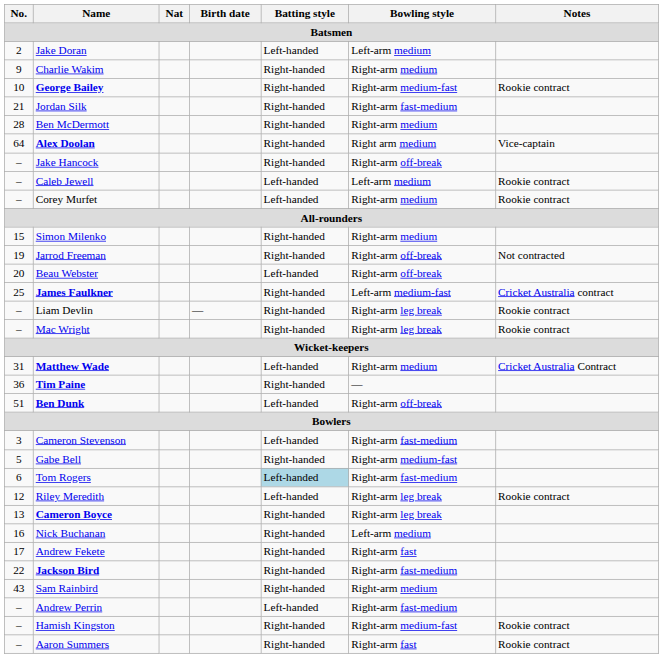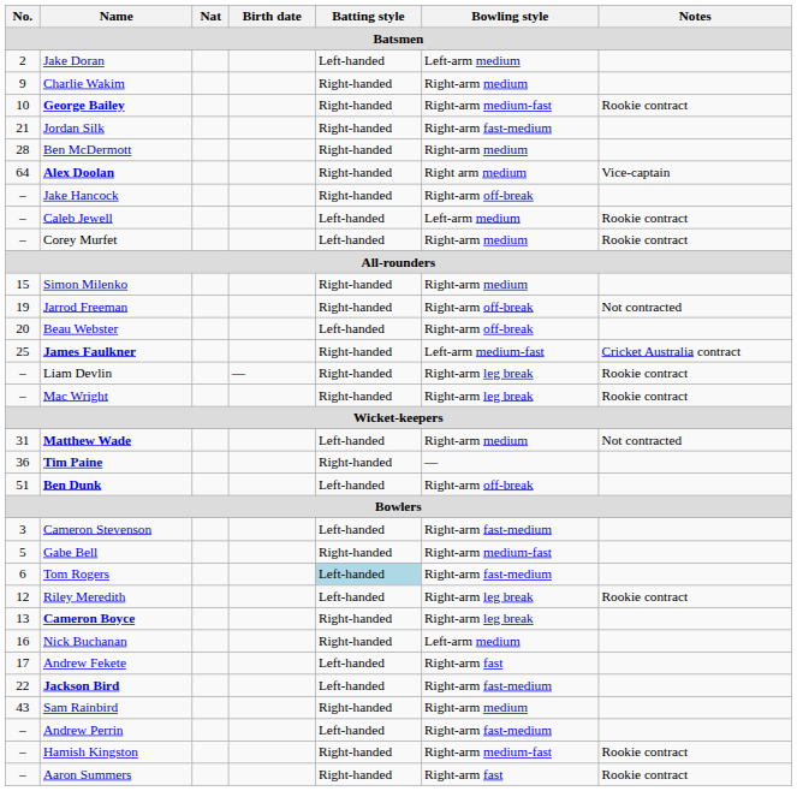Matthew Wade | Notes: Cricket Australia Contract -> Not contracted
Andrew Fekete | Batting style: Right-handed -> Left-handed
Jackson Bird | Batting style: Right-handed -> Left-handed
